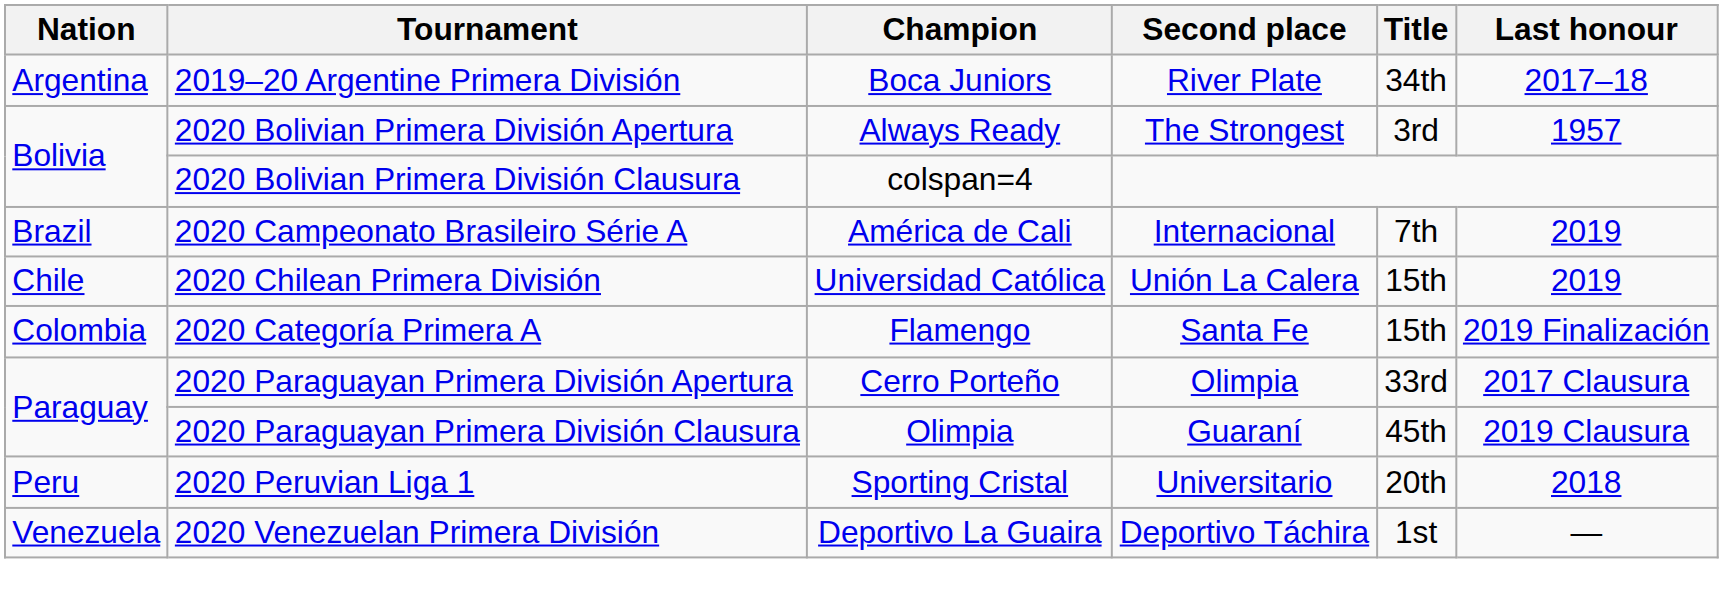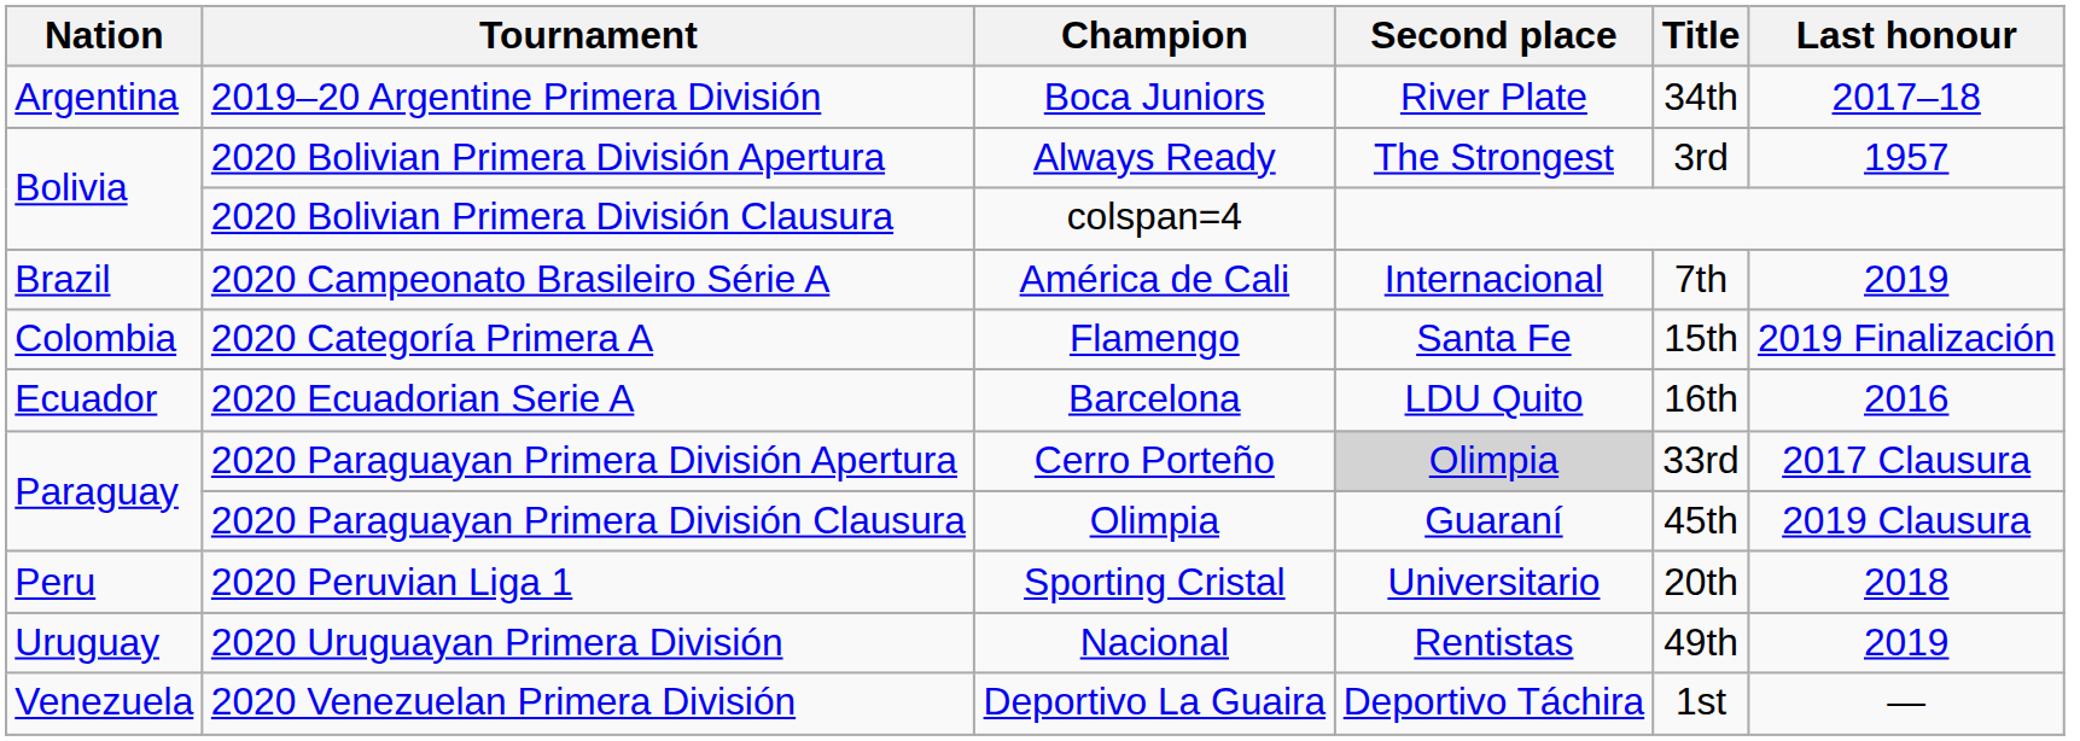- row: Chile | 2020 Chilean Primera División | Universidad Católica | Unión La Calera | 15th | 2019
+ row: Ecuador | 2020 Ecuadorian Serie A | Barcelona | LDU Quito | 16th | 2016
2020 Paraguayan Primera División Apertura | Second place: no background -> lightgrey background
+ row: Uruguay | 2020 Uruguayan Primera División | Nacional | Rentistas | 49th | 2019
